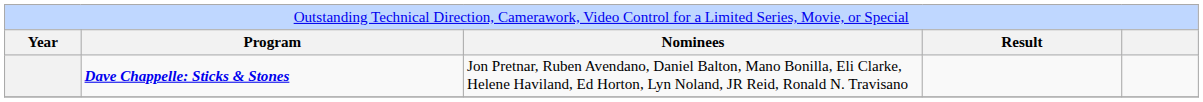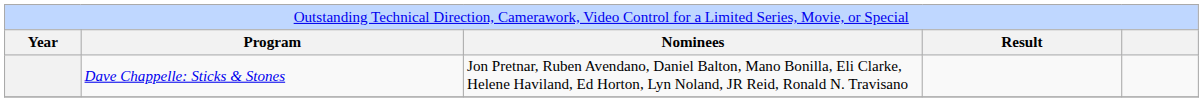Dave Chappelle: Sticks & Stones | column 2: bold -> normal
